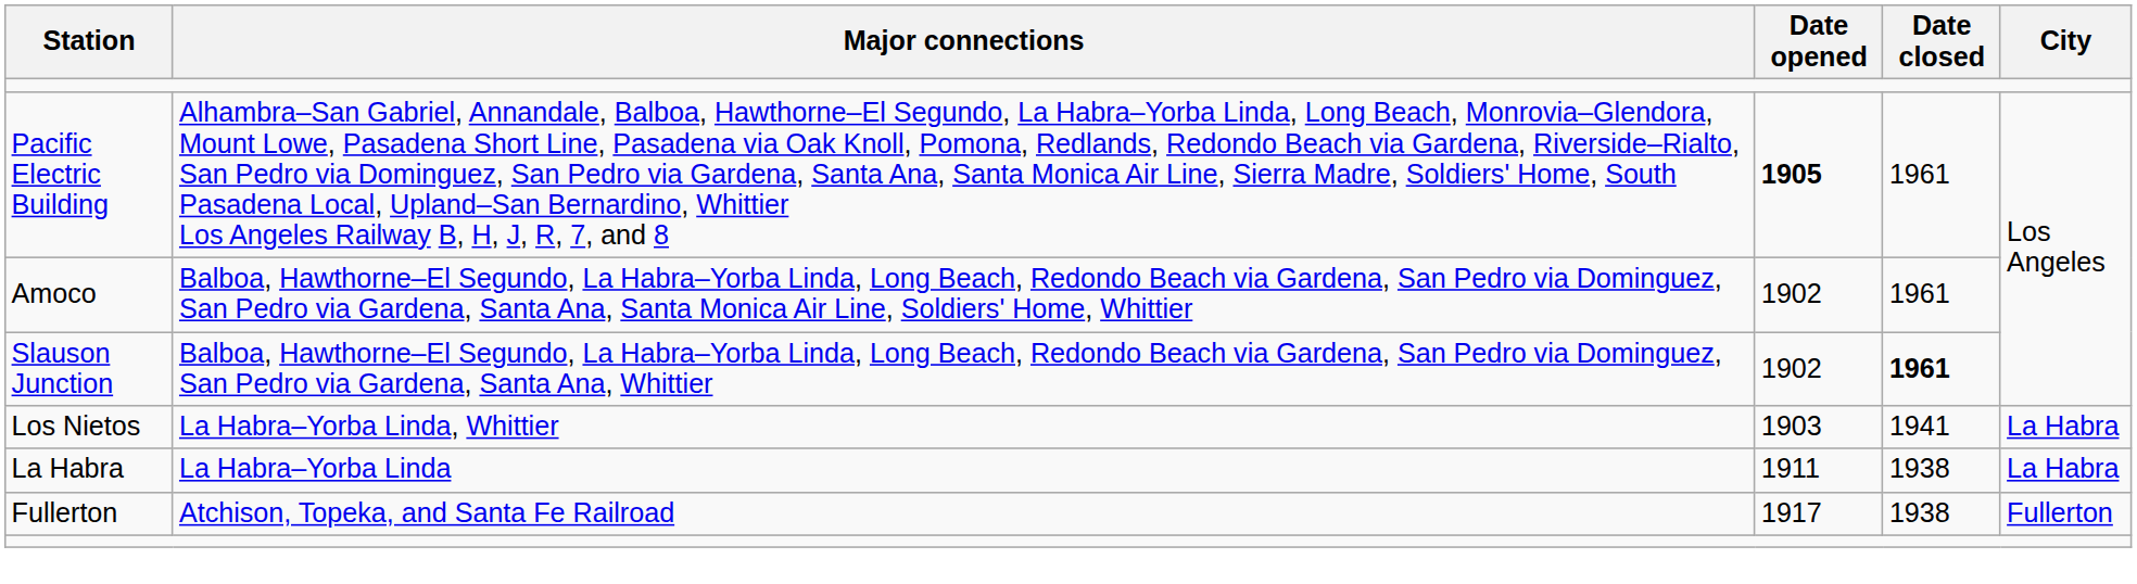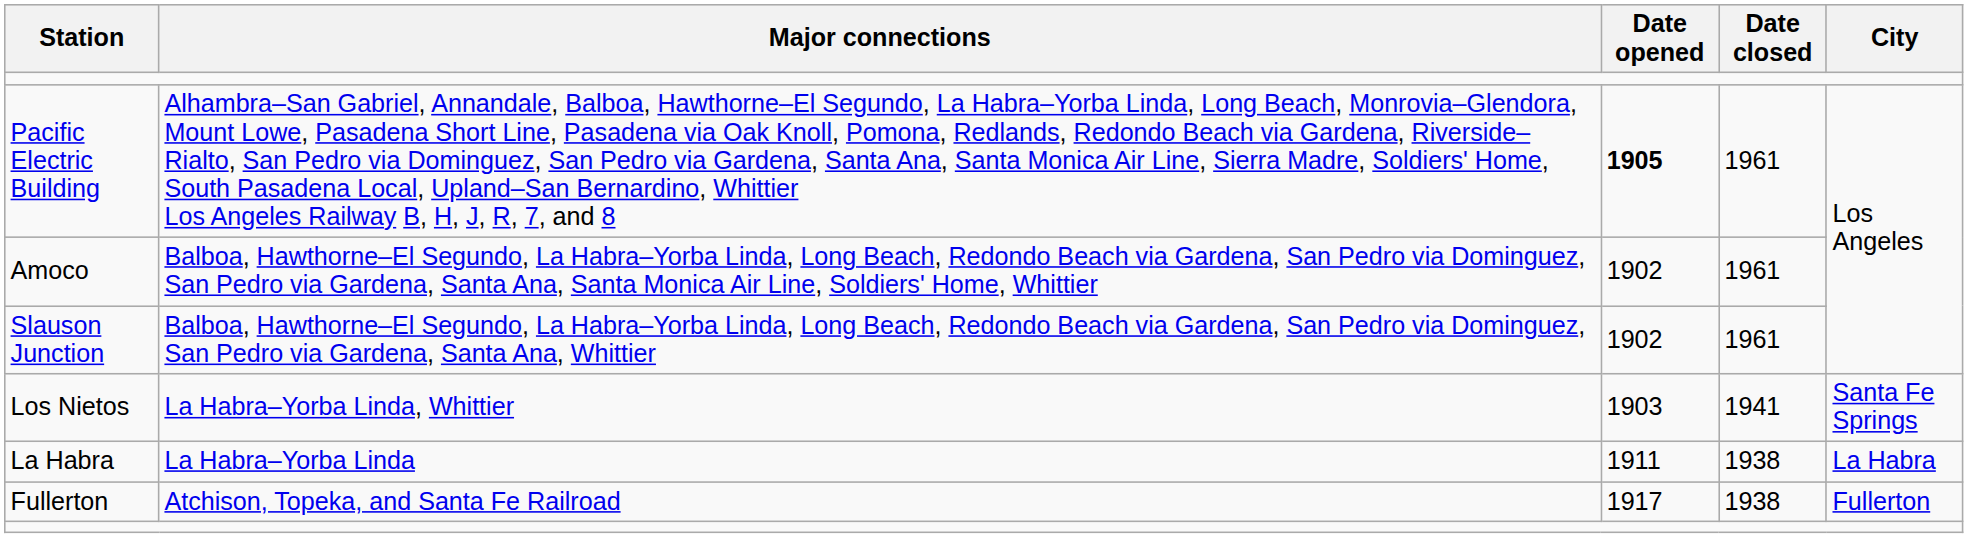Slauson Junction | Date closed: bold -> normal
Los Nietos | City: La Habra -> Santa Fe Springs
